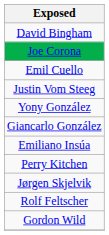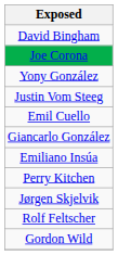row 4 | column 1: Emil Cuello -> Yony González
row 6 | column 1: Yony González -> Emil Cuello
